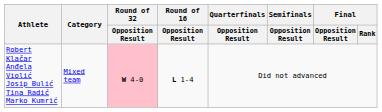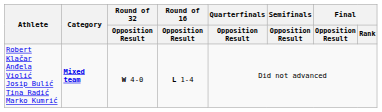row 3 | Category: normal -> bold
row 3 | Round of 32 / Opposition Result: pink background -> no background
